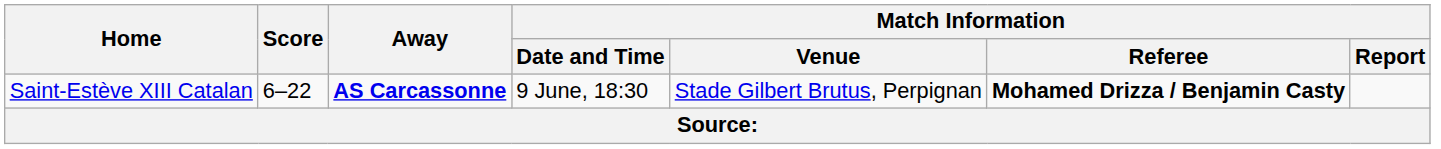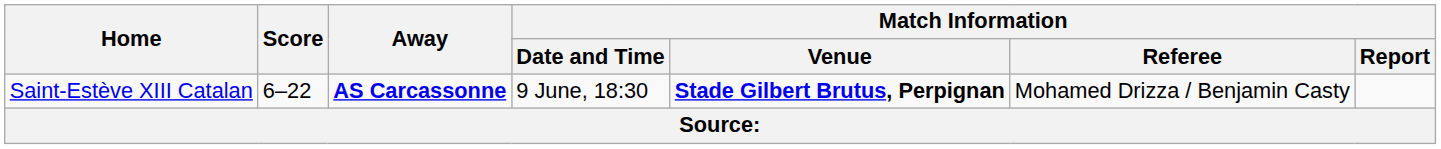Saint-Estève XIII Catalan | Match Information / Venue: normal -> bold
Saint-Estève XIII Catalan | Match Information / Referee: bold -> normal
